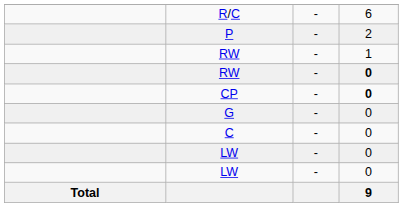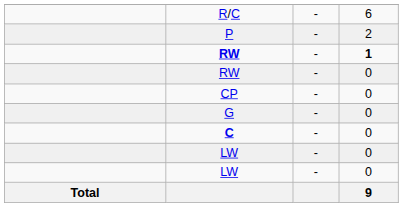RW / 1 | column 2: normal -> bold
RW / 1 | column 4: normal -> bold
RW / 0 | column 4: bold -> normal
CP | column 4: bold -> normal
C | column 2: normal -> bold
